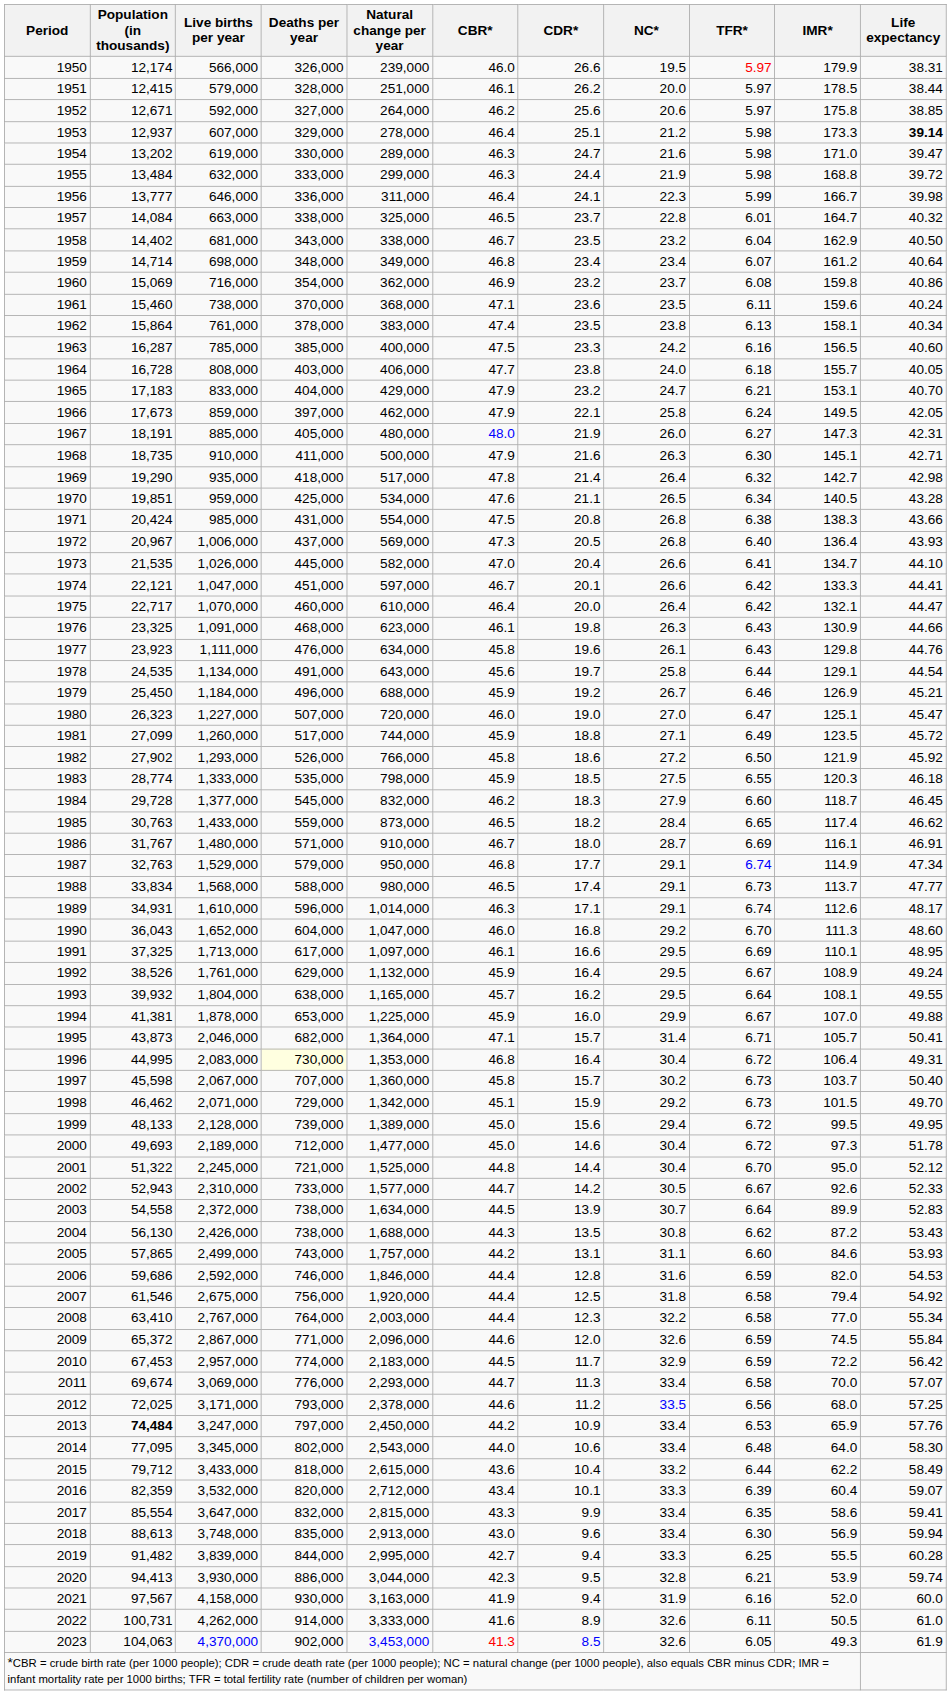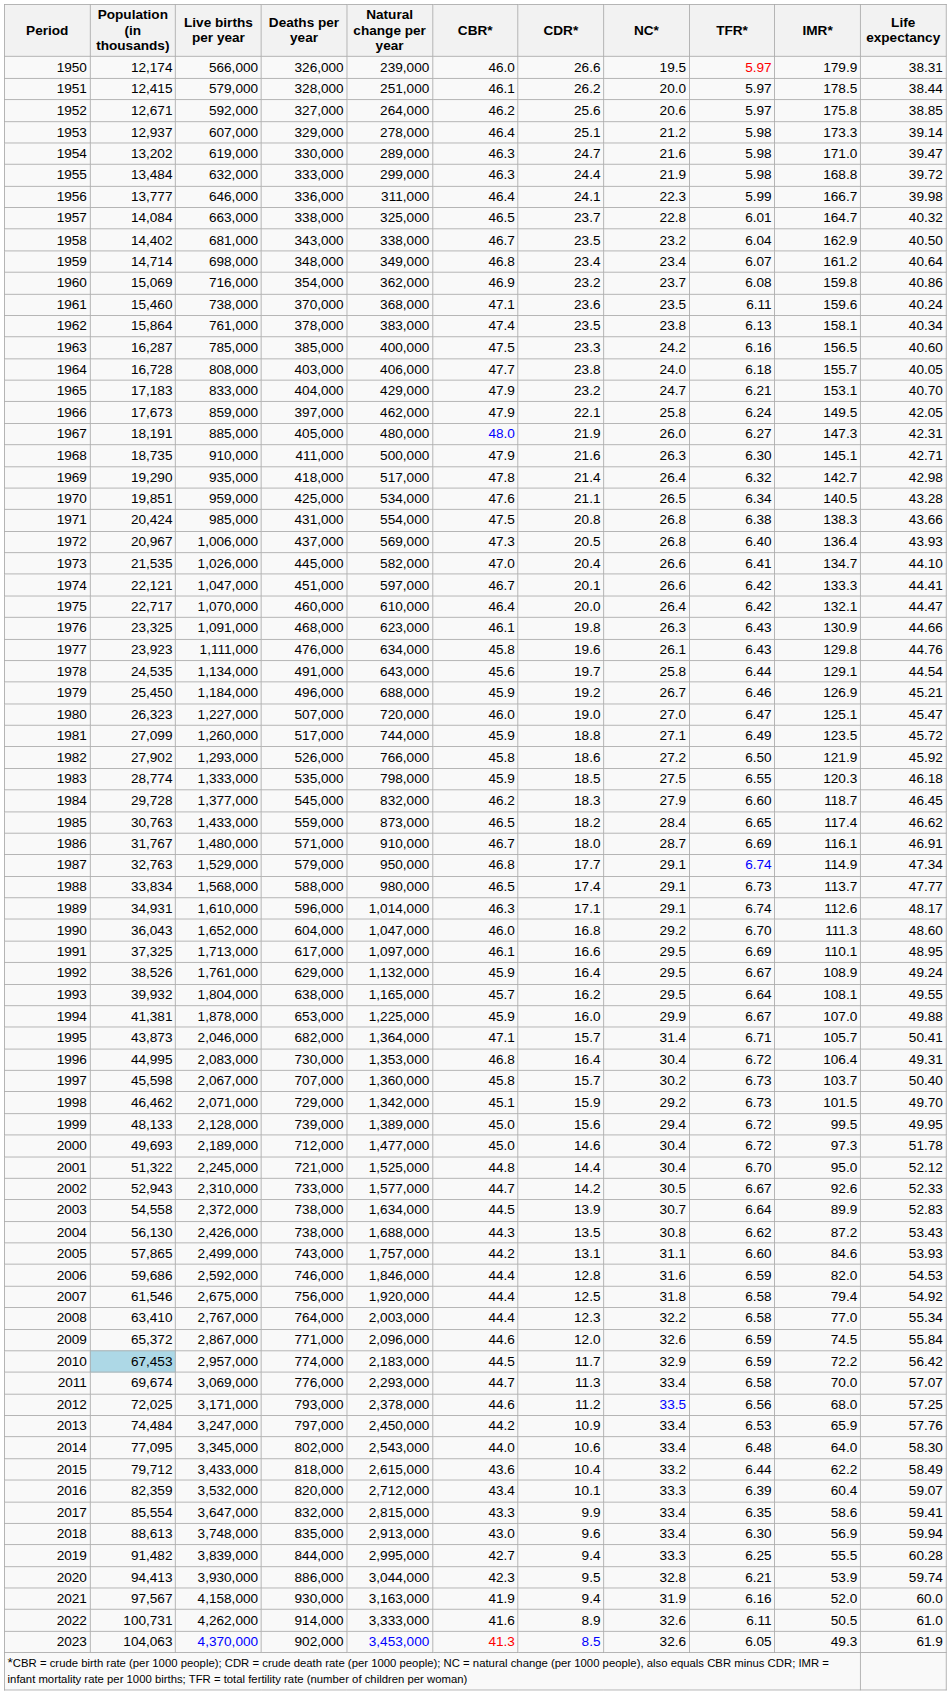1953 | Life expectancy: bold -> normal
1996 | Deaths per year: lightyellow background -> no background
2010 | Population (in thousands): no background -> lightblue background
2013 | Population (in thousands): bold -> normal
